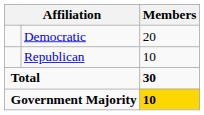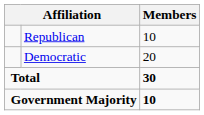rows swapped: Democratic <-> Republican
Government Majority | Members: gold background -> no background
